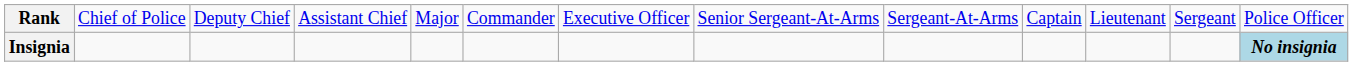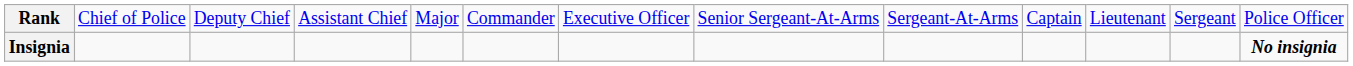Insignia | column 13: lightblue background -> no background
